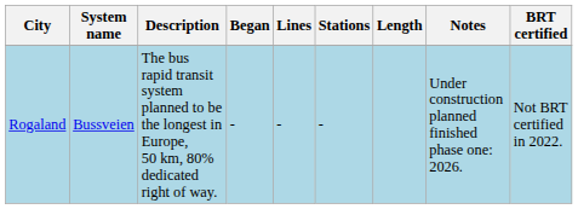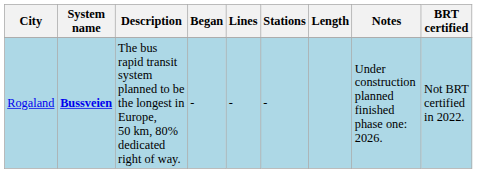Rogaland | System name: normal -> bold
